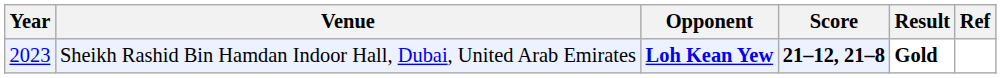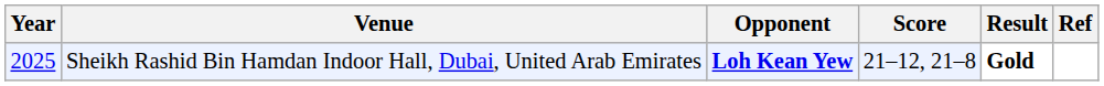row 2 | Year: 2023 -> 2025
row 2 | Score: bold -> normal
